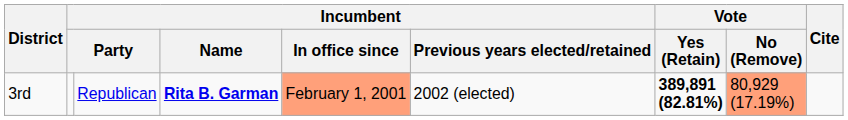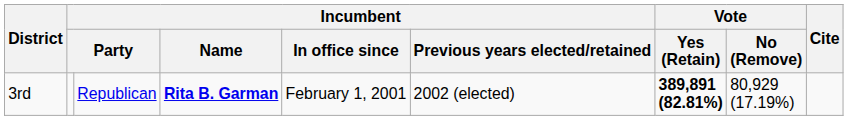3rd | Incumbent / In office since: lightsalmon background -> no background
3rd | Vote / No (Remove): lightsalmon background -> no background
